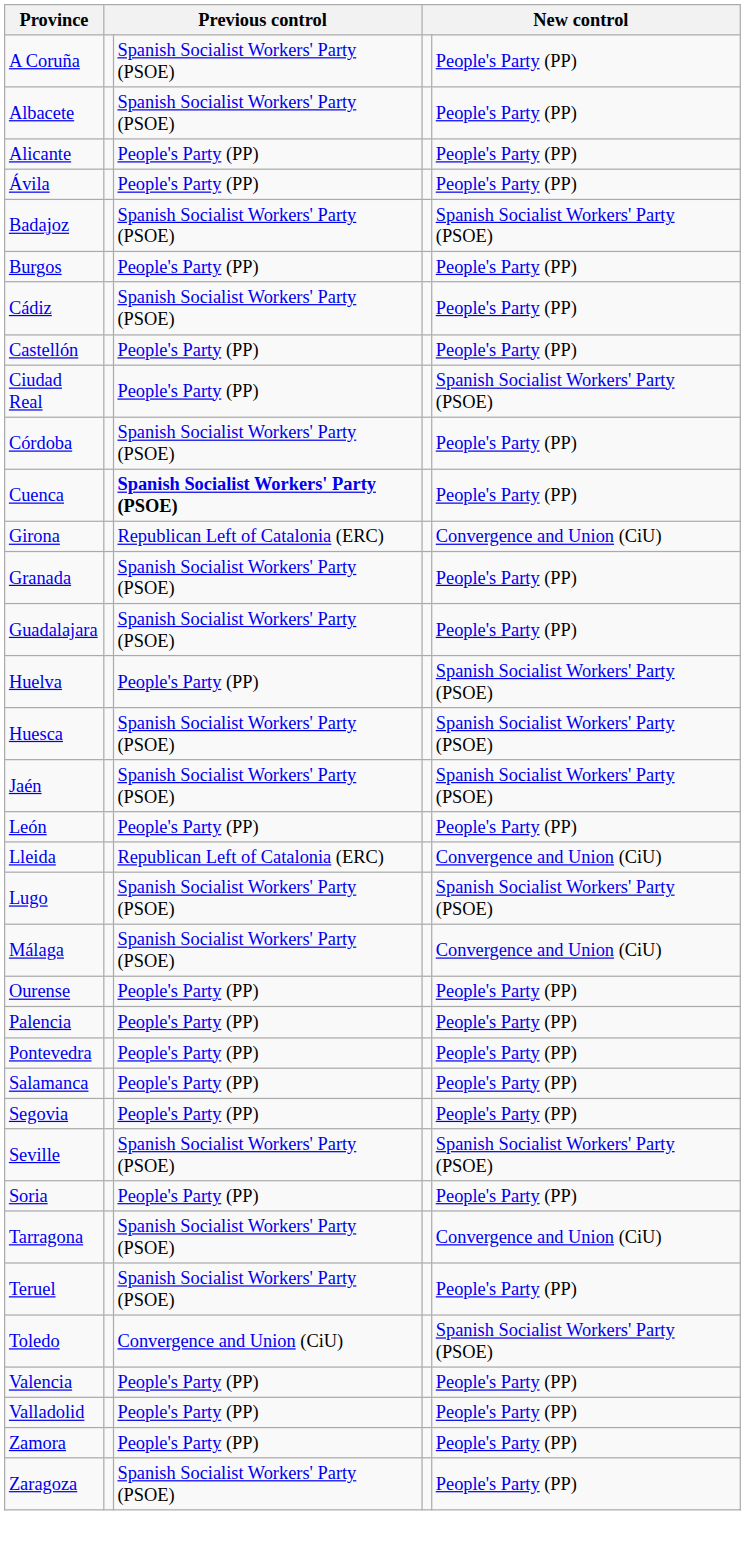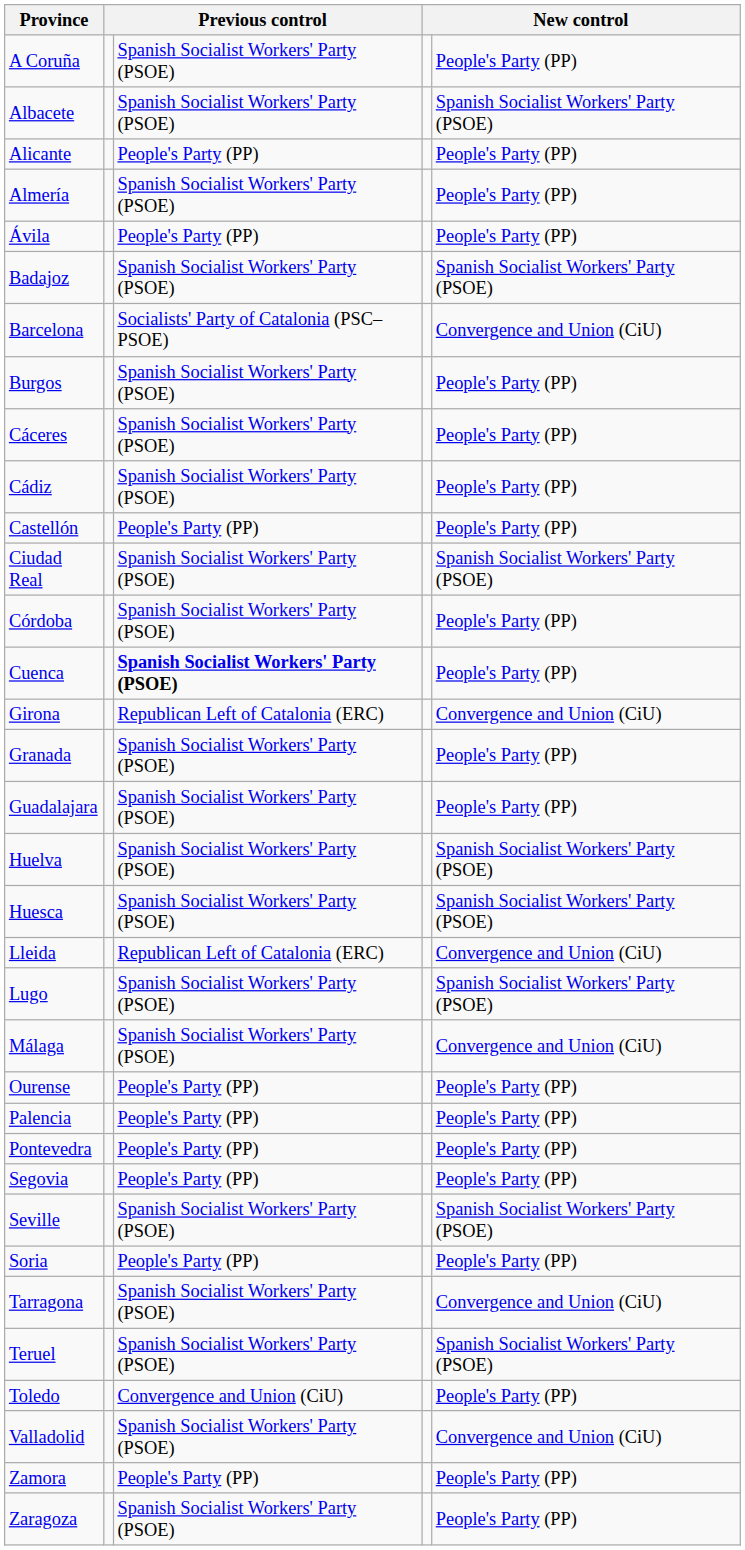Albacete | column 5: People's Party (PP) -> Spanish Socialist Workers' Party (PSOE)
+ row: Almería | Spanish Socialist Workers' Party (PSOE) | People's Party (PP)
+ row: Barcelona | Socialists' Party of Catalonia (PSC–PSOE) | Convergence and Union (CiU)
Burgos | column 3: People's Party (PP) -> Spanish Socialist Workers' Party (PSOE)
+ row: Cáceres | Spanish Socialist Workers' Party (PSOE) | People's Party (PP)
Ciudad Real | column 3: People's Party (PP) -> Spanish Socialist Workers' Party (PSOE)
Huelva | column 3: People's Party (PP) -> Spanish Socialist Workers' Party (PSOE)
- row: Jaén | Spanish Socialist Workers' Party (PSOE) | Spanish Socialist Workers' Party (PSOE)
- row: León | People's Party (PP) | People's Party (PP)
- row: Salamanca | People's Party (PP) | People's Party (PP)
Teruel | column 5: People's Party (PP) -> Spanish Socialist Workers' Party (PSOE)
Toledo | column 5: Spanish Socialist Workers' Party (PSOE) -> People's Party (PP)
- row: Valencia | People's Party (PP) | People's Party (PP)
Valladolid | column 3: People's Party (PP) -> Spanish Socialist Workers' Party (PSOE)
Valladolid | column 5: People's Party (PP) -> Convergence and Union (CiU)
